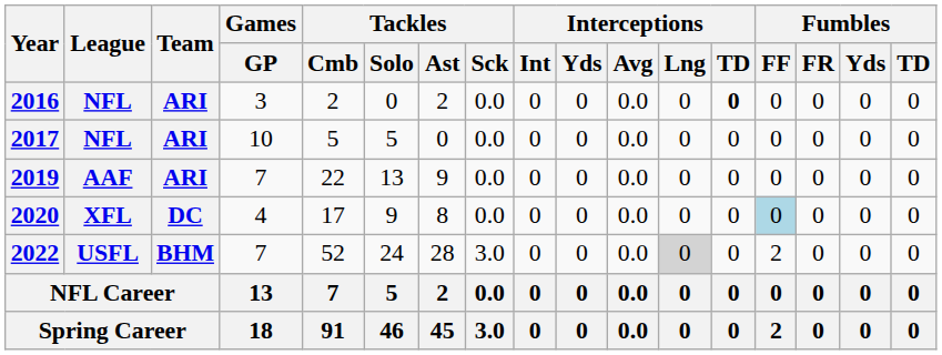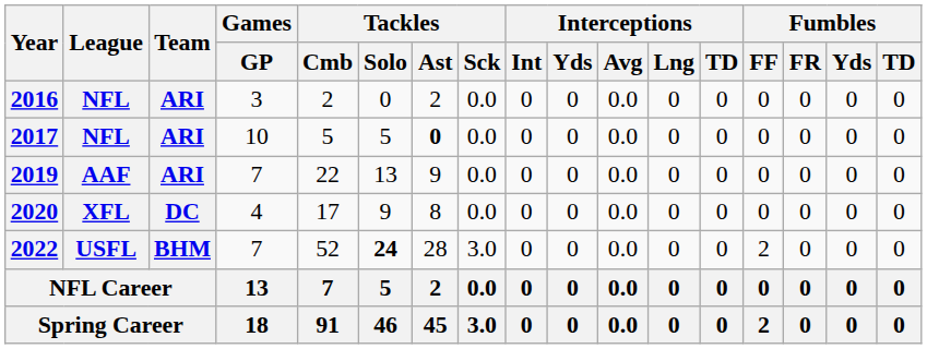2016 | Interceptions / TD: bold -> normal
2017 | Tackles / Ast: normal -> bold
2020 | Fumbles / FF: lightblue background -> no background
2022 | Tackles / Solo: normal -> bold
2022 | Interceptions / Lng: lightgrey background -> no background
